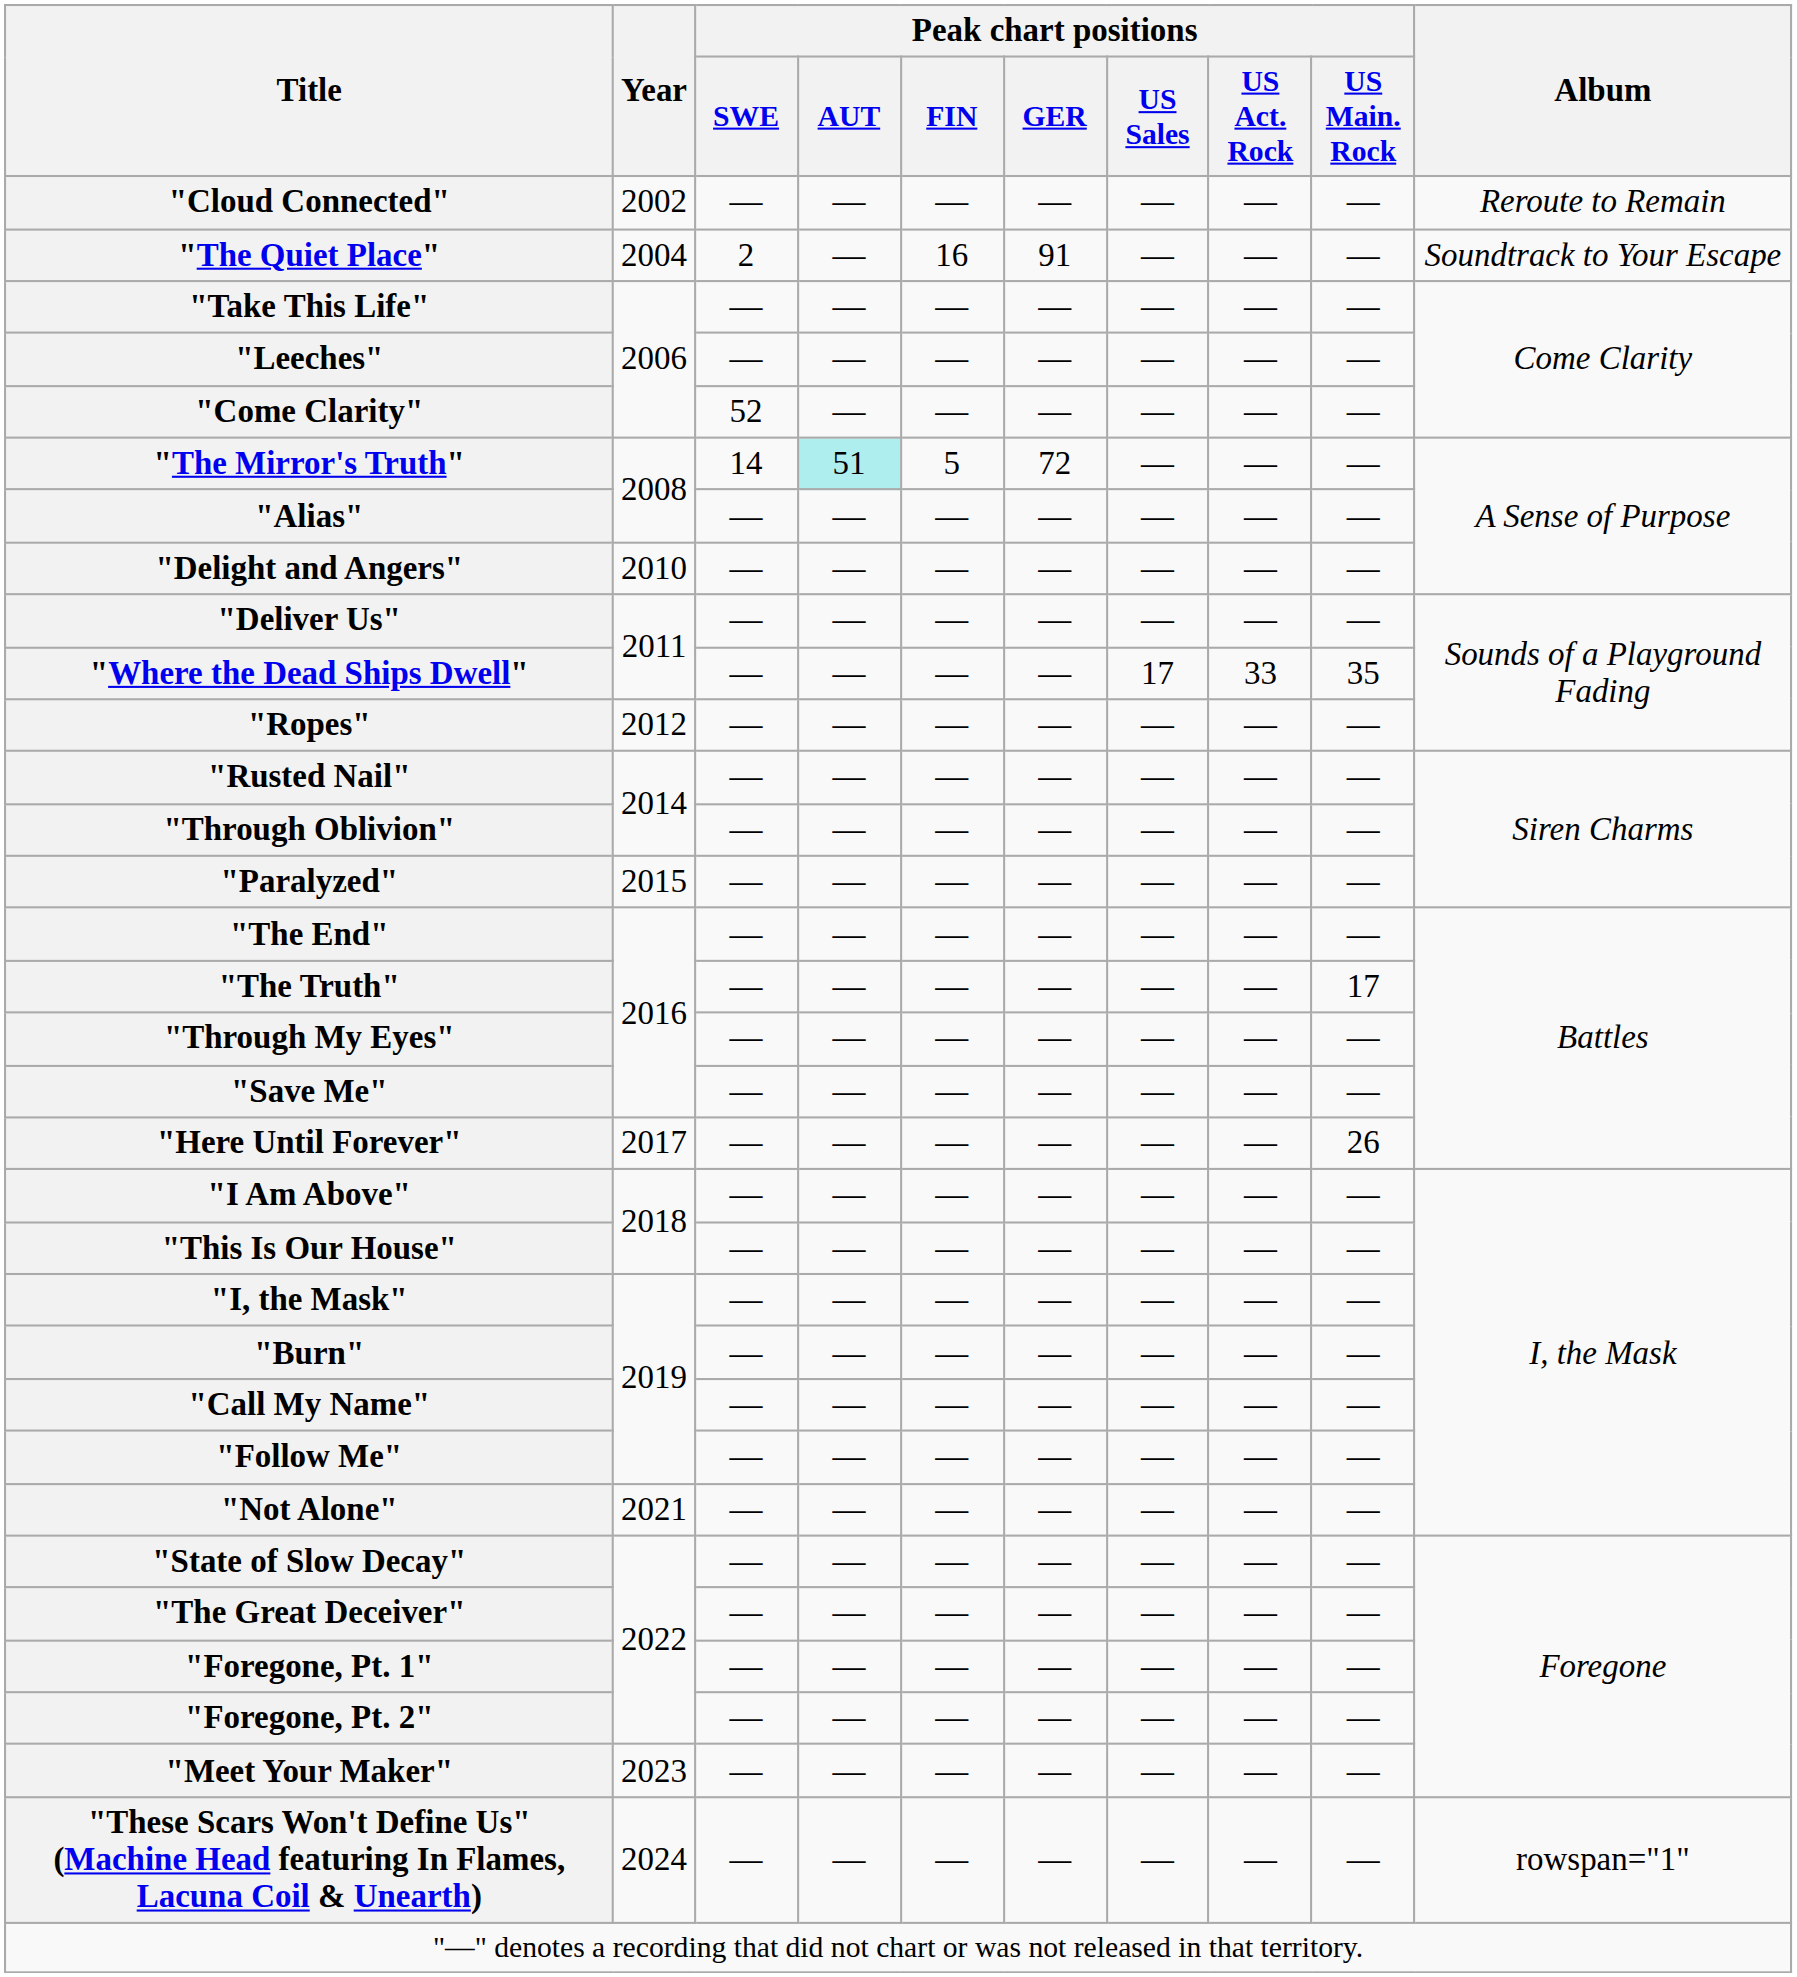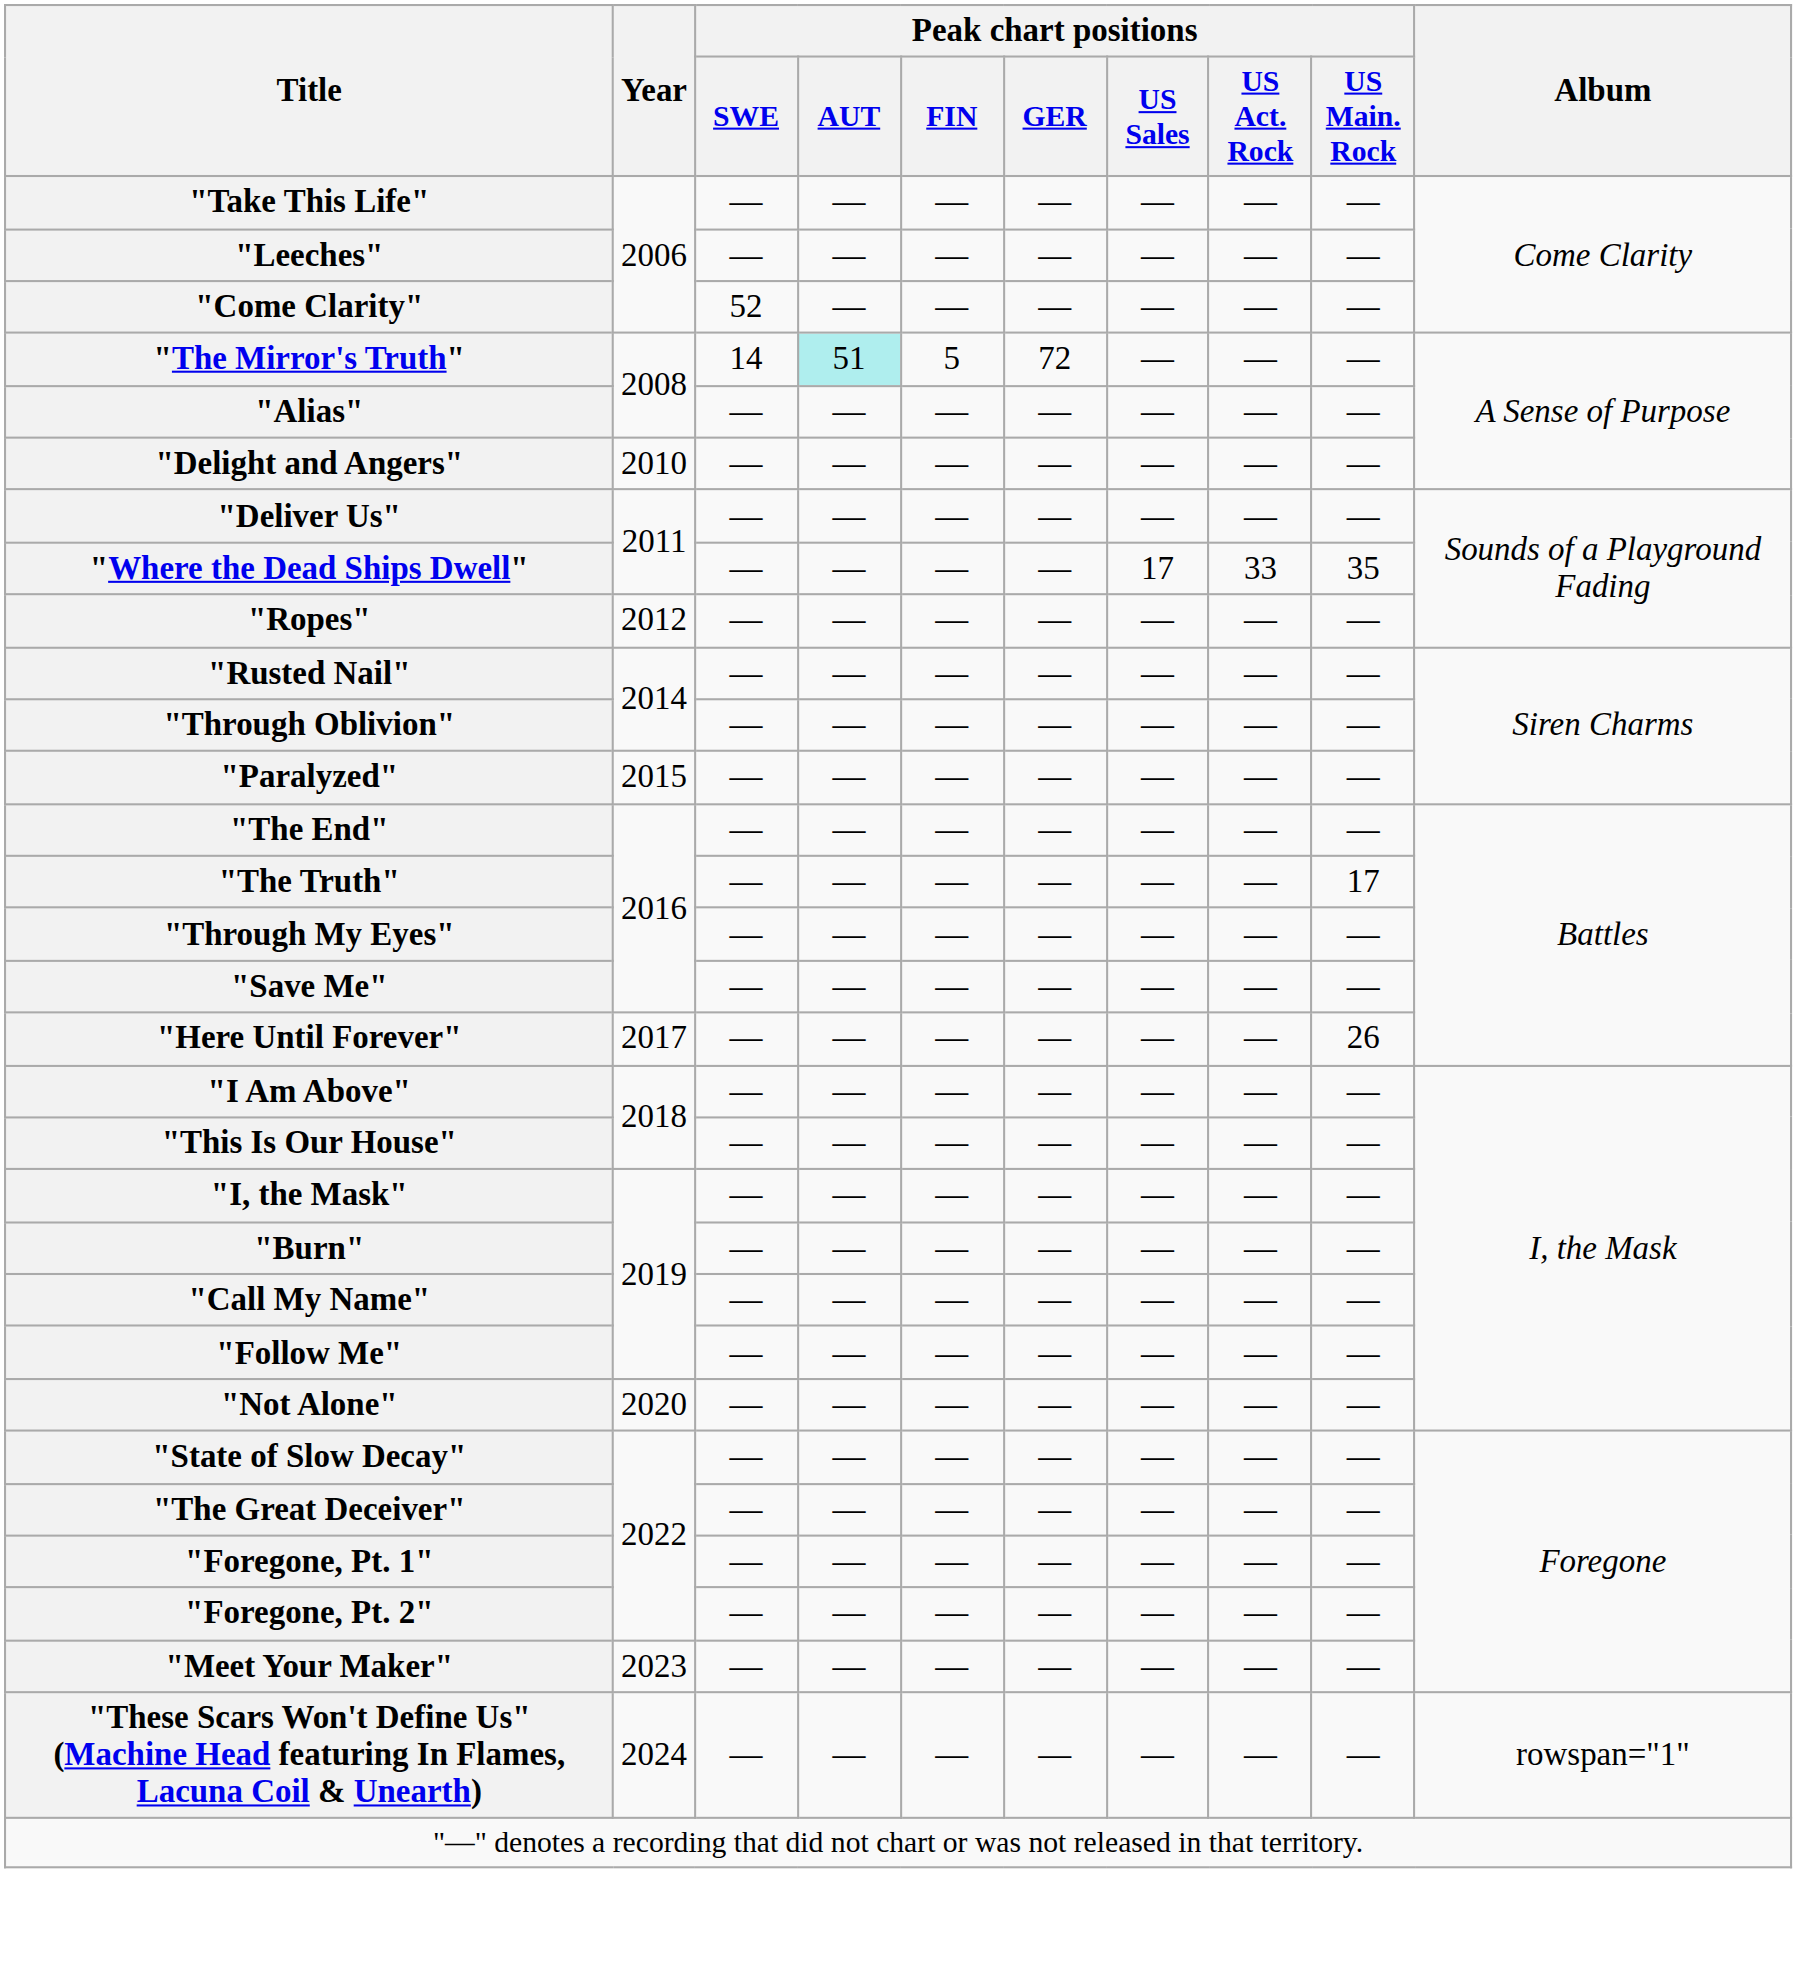- row: "Cloud Connected" | 2002 | — | — | — | — | — | — | — | Reroute to Remain
- row: "The Quiet Place" | 2004 | 2 | — | 16 | 91 | — | — | — | Soundtrack to Your Escape
"Not Alone" | Year: 2021 -> 2020
